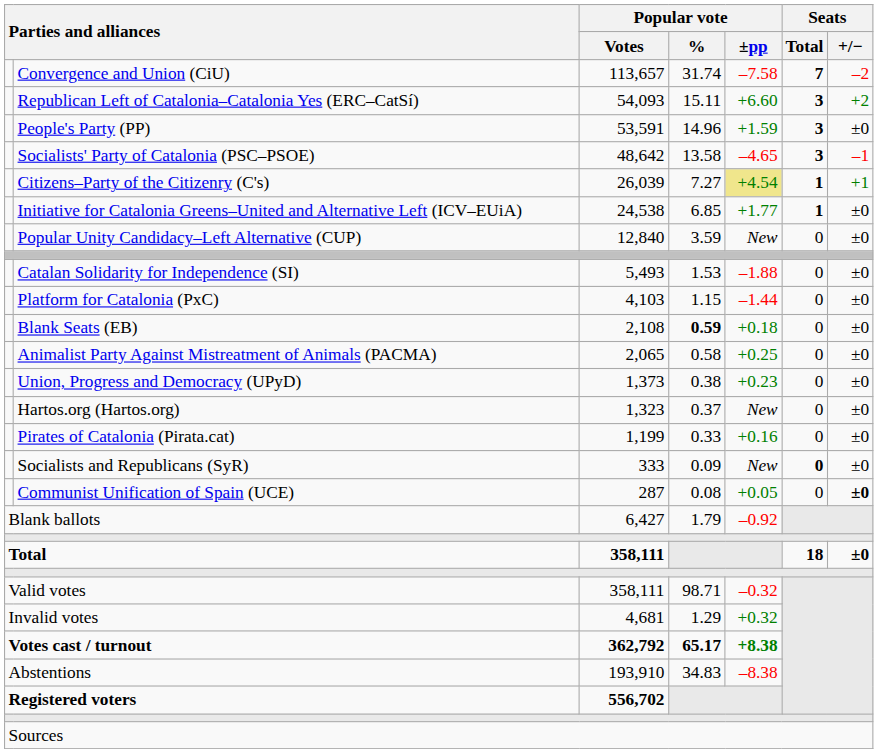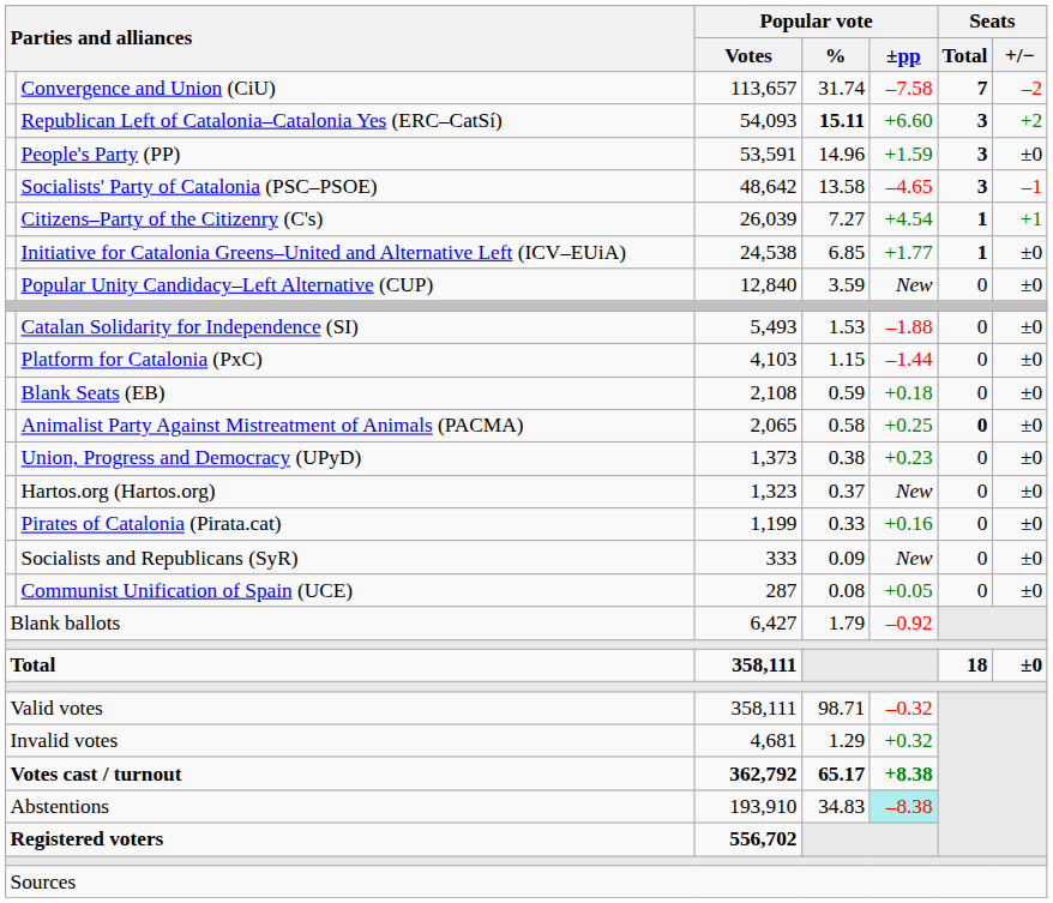Republican Left of Catalonia–Catalonia Yes (ERC–CatSí) | Popular vote / %: normal -> bold
Citizens–Party of the Citizenry (C's) | Popular vote / ±pp: khaki background -> no background
Blank Seats (EB) | Popular vote / %: bold -> normal
Animalist Party Against Mistreatment of Animals (PACMA) | Seats / Total: normal -> bold
Socialists and Republicans (SyR) | Seats / Total: bold -> normal
Communist Unification of Spain (UCE) | Seats / +/−: bold -> normal
Abstentions | Popular vote / ±pp: no background -> paleturquoise background
